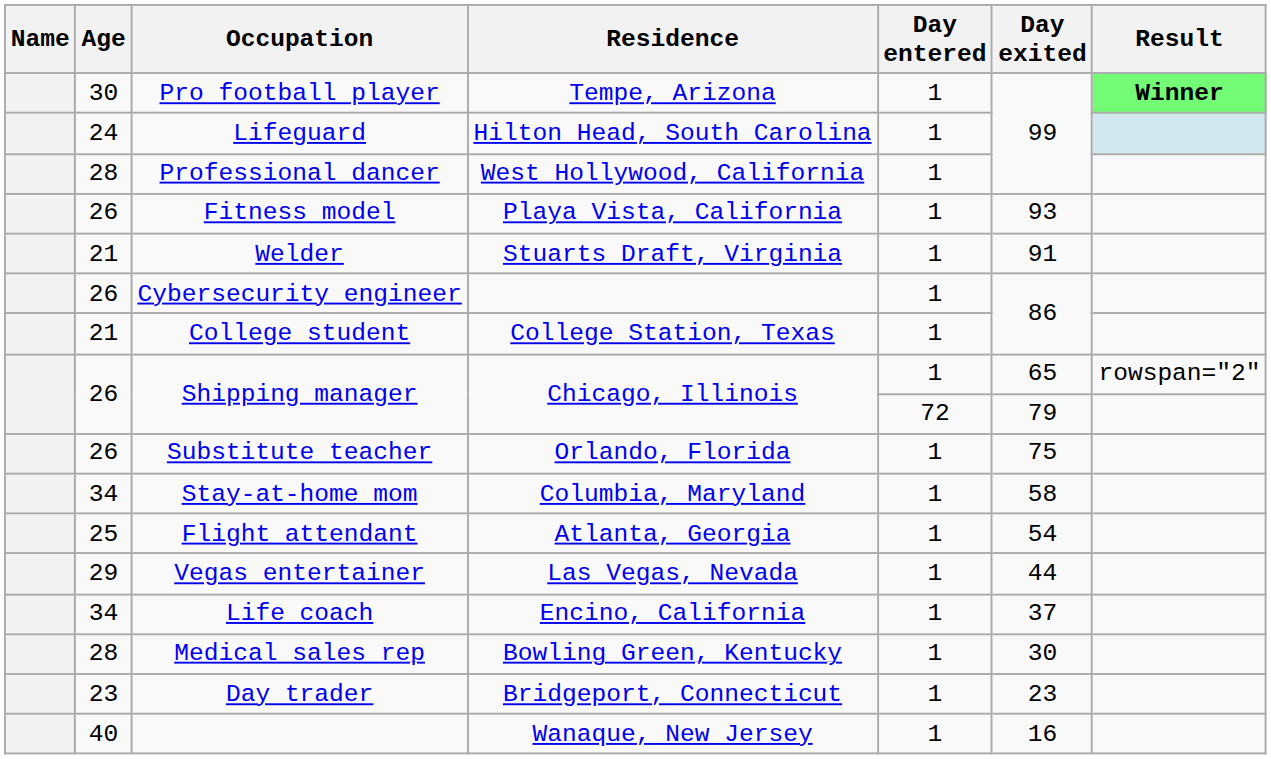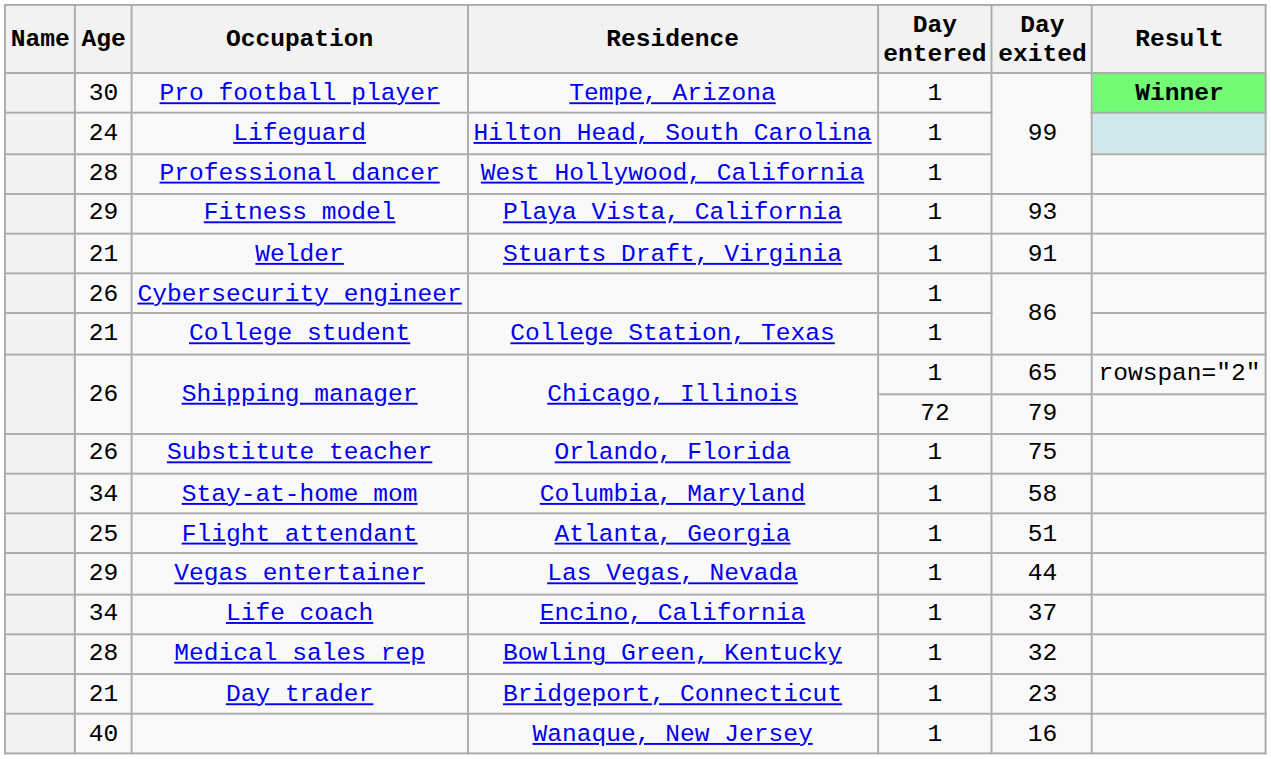Fitness model | Age: 26 -> 29
Flight attendant | Day exited: 54 -> 51
Medical sales rep | Day exited: 30 -> 32
Day trader | Age: 23 -> 21
